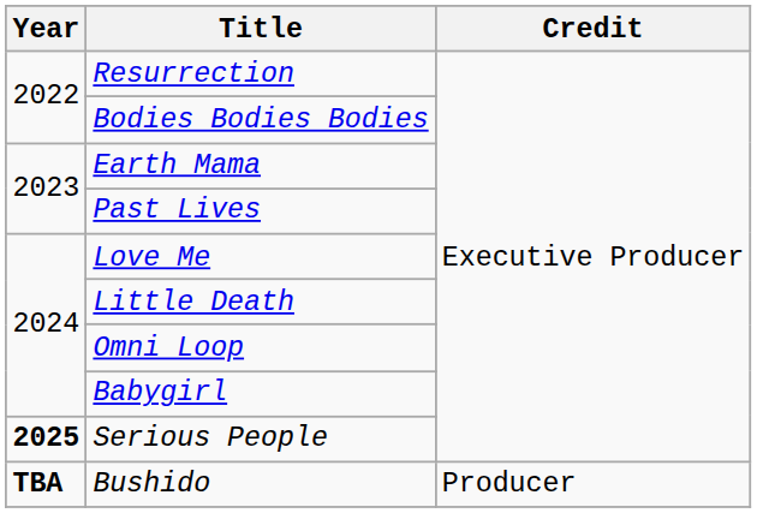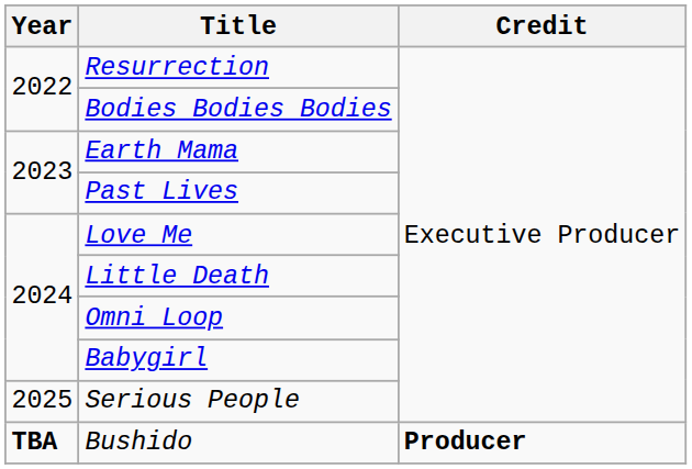Serious People | Year: bold -> normal
Bushido | Credit: normal -> bold
